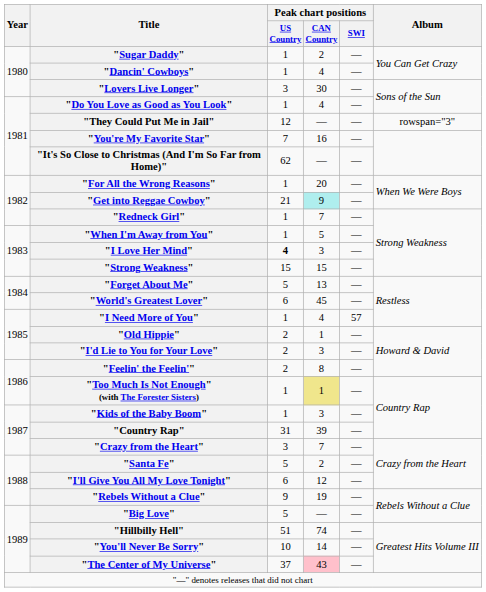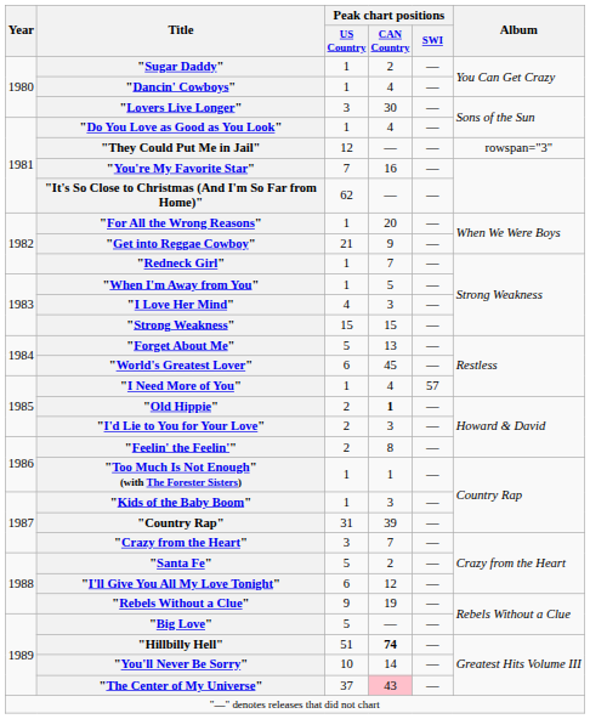"Get into Reggae Cowboy" | Peak chart positions / CAN Country: paleturquoise background -> no background
"I Love Her Mind" | Peak chart positions / US Country: bold -> normal
"Old Hippie" | Peak chart positions / CAN Country: normal -> bold
"Too Much Is Not Enough" (with The Forester Sisters) | Peak chart positions / CAN Country: khaki background -> no background
"Hillbilly Hell" | Peak chart positions / CAN Country: normal -> bold
